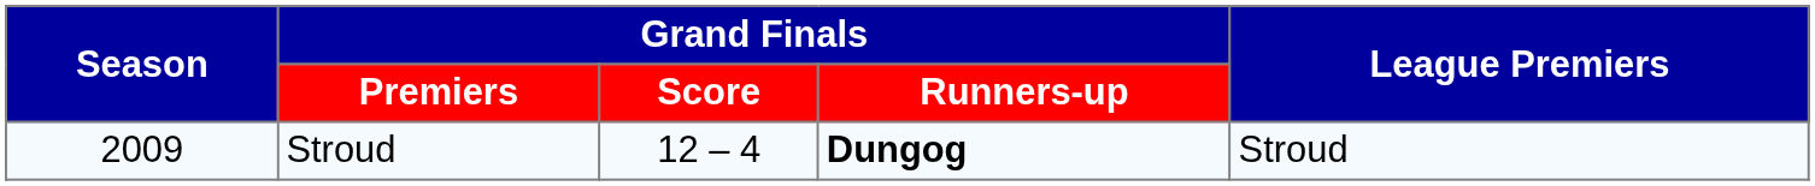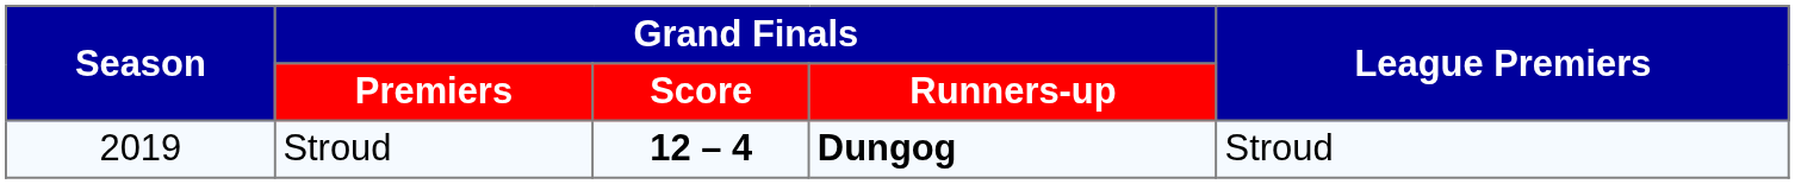row 3 | Season: 2009 -> 2019
row 3 | Grand Finals / Score: normal -> bold
